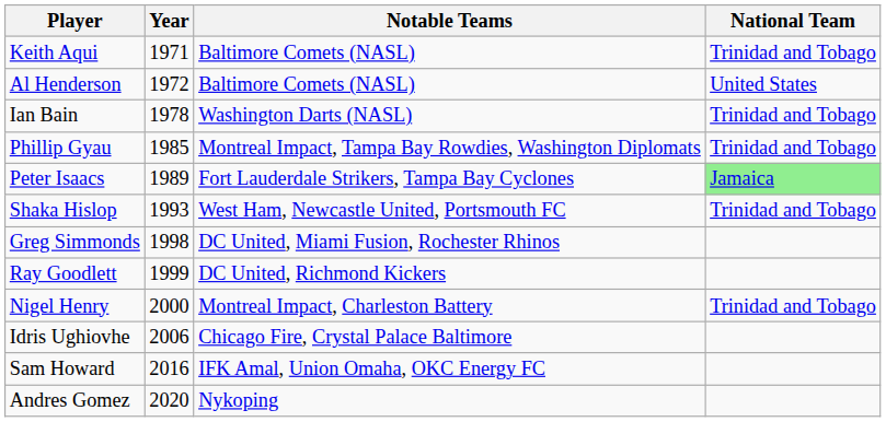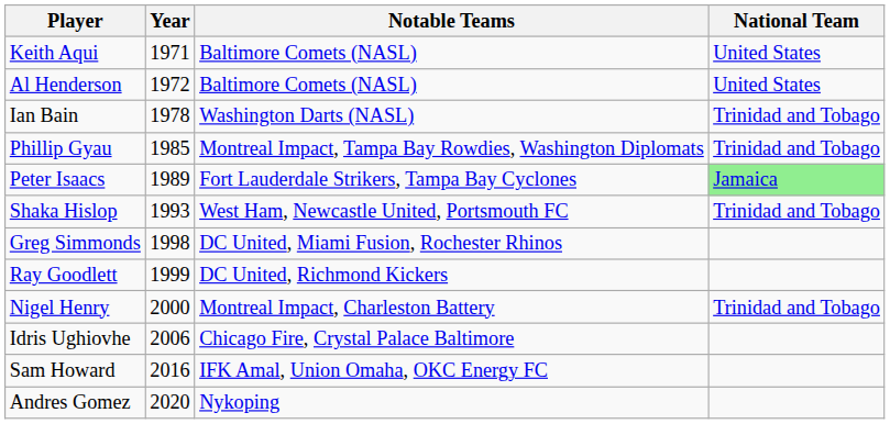Keith Aqui | National Team: Trinidad and Tobago -> United States
